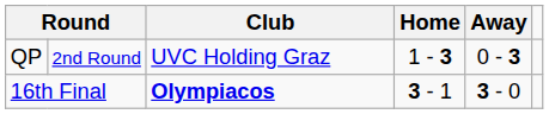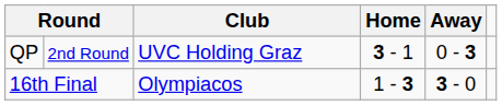QP | Home: 1 - 3 -> 3 - 1
16th Final | Club: bold -> normal
16th Final | Home: 3 - 1 -> 1 - 3
